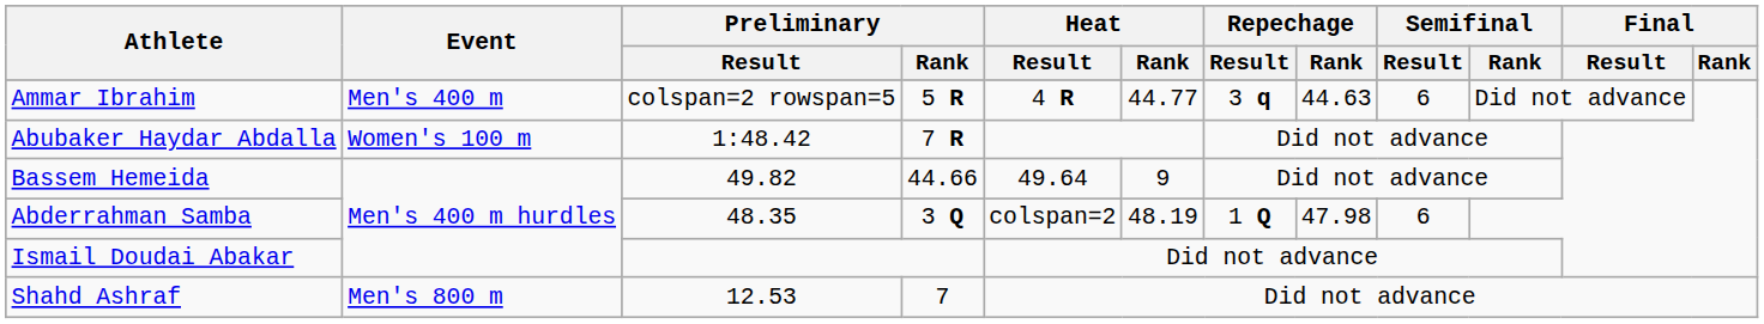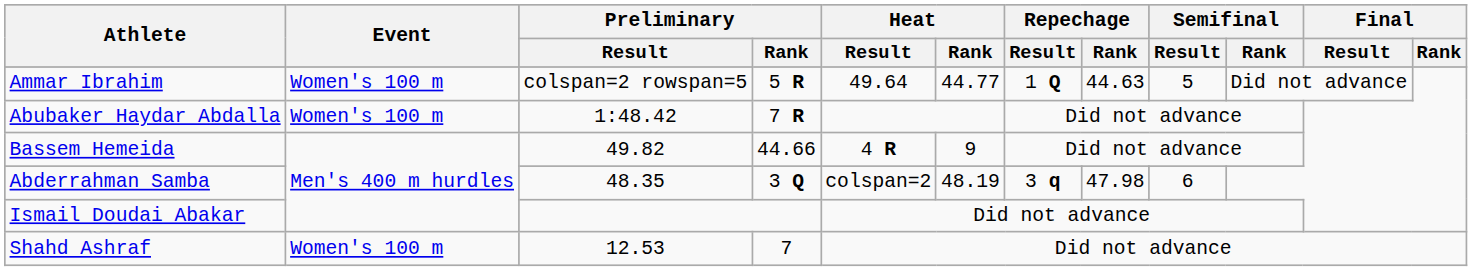Ammar Ibrahim | Event: Men's 400 m -> Women's 100 m
Ammar Ibrahim | Heat / Result: 4 R -> 49.64
Ammar Ibrahim | Repechage / Result: 3 q -> 1 Q
Ammar Ibrahim | Semifinal / Result: 6 -> 5
Bassem Hemeida | Heat / Result: 49.64 -> 4 R
Abderrahman Samba | Repechage / Result: 1 Q -> 3 q
Shahd Ashraf | Event: Men's 800 m -> Women's 100 m
